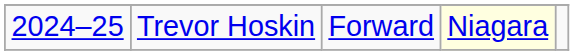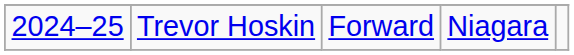Trevor Hoskin | column 4: lightyellow background -> no background
